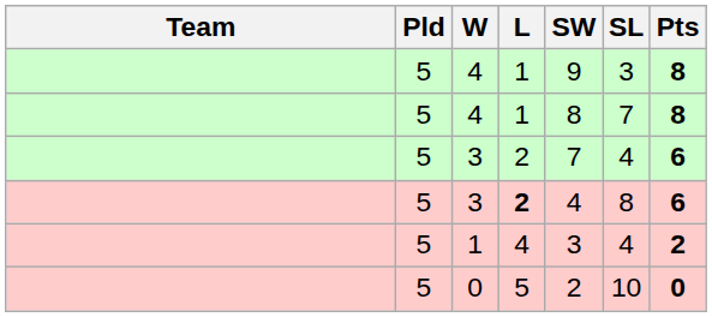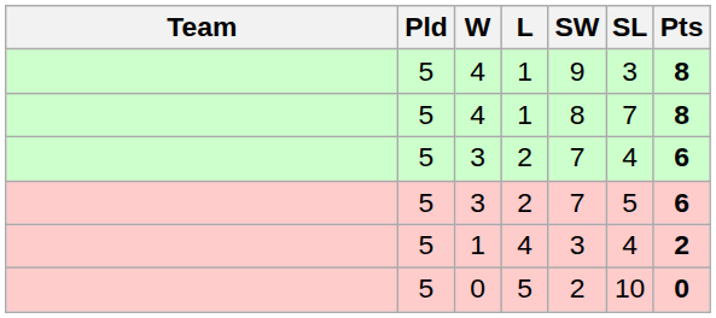row 5 | L: bold -> normal
row 5 | SW: 4 -> 7
row 5 | SL: 8 -> 5
